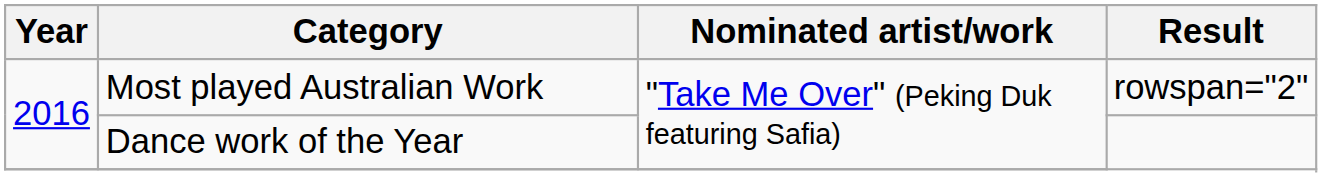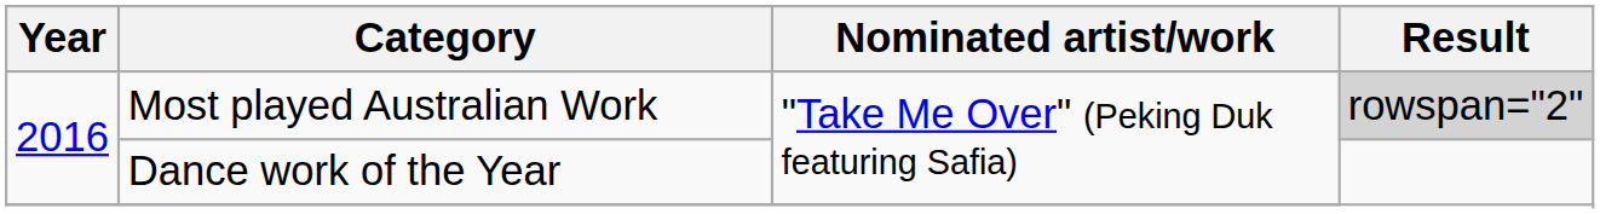Most played Australian Work | Result: no background -> lightgrey background
